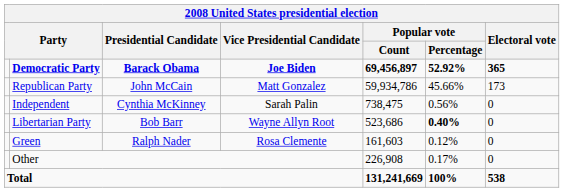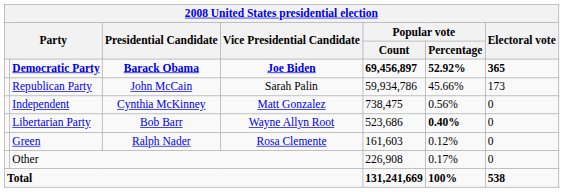Republican Party | Vice Presidential Candidate: Matt Gonzalez -> Sarah Palin
Independent | Vice Presidential Candidate: Sarah Palin -> Matt Gonzalez
